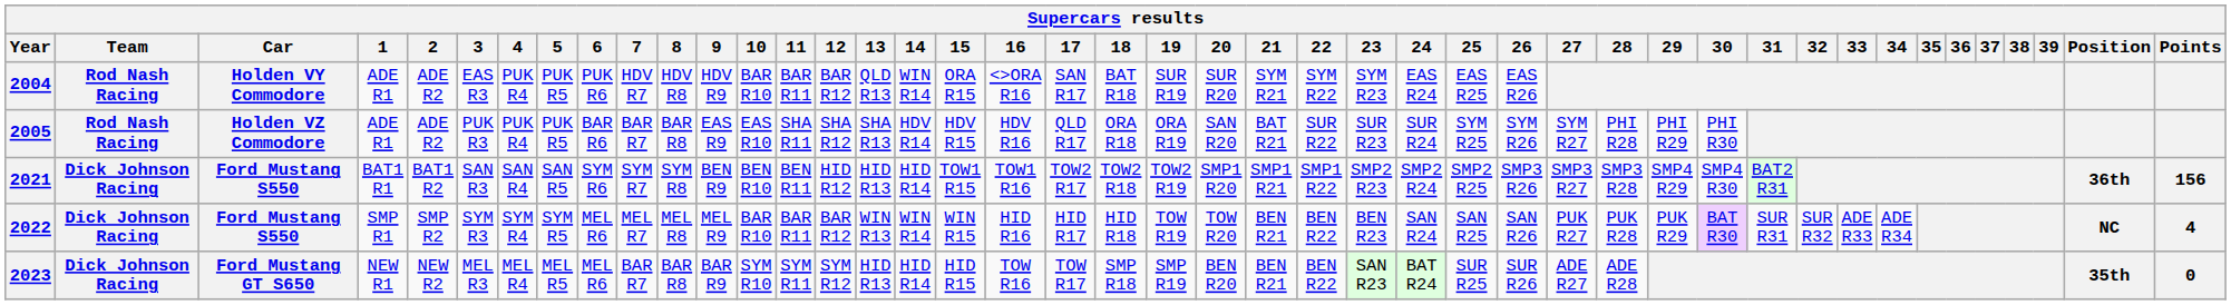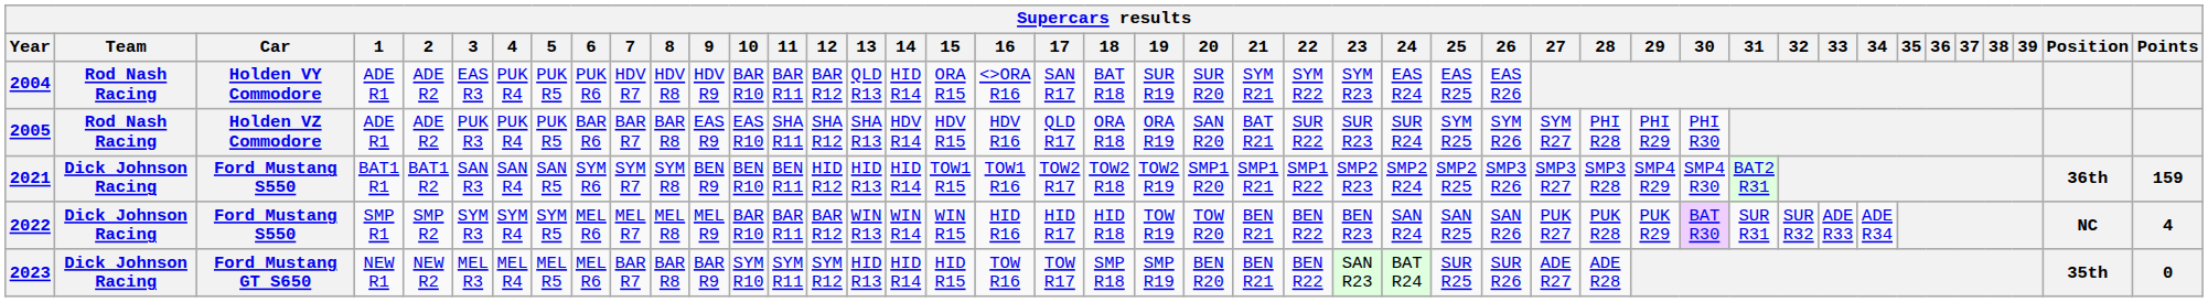2004 | 14: WIN R14 -> HID R14
2021 | Points: 156 -> 159
